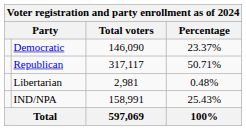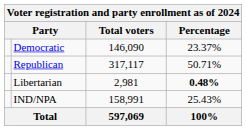Libertarian | Percentage: normal -> bold
